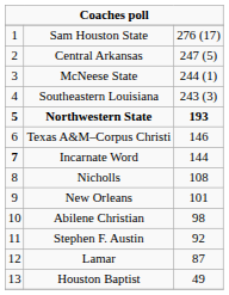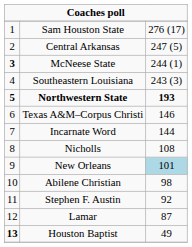McNeese State | column 1: normal -> bold
Incarnate Word | column 1: bold -> normal
New Orleans | column 3: no background -> lightblue background
Houston Baptist | column 1: normal -> bold
